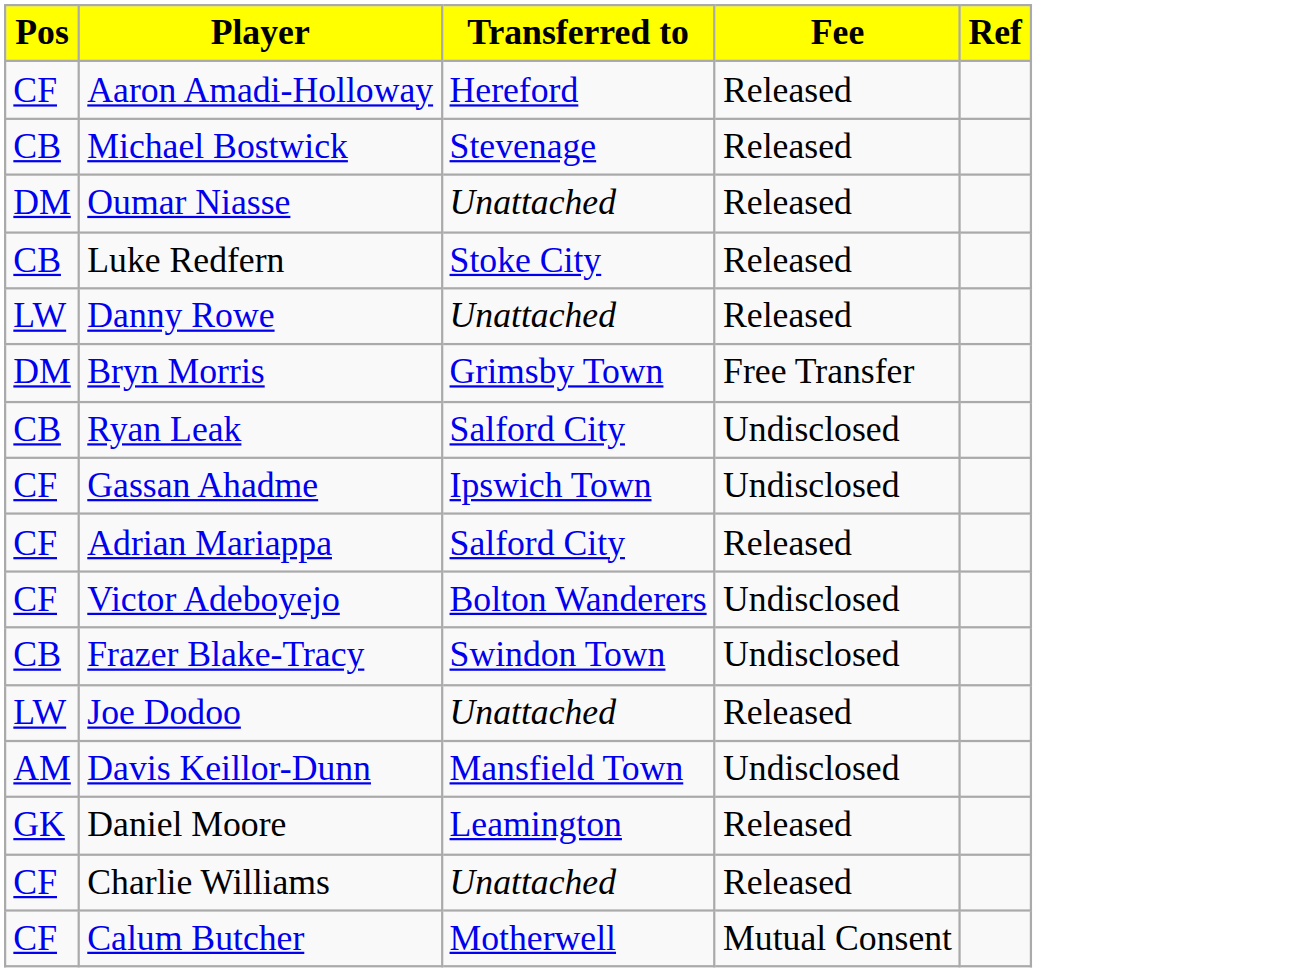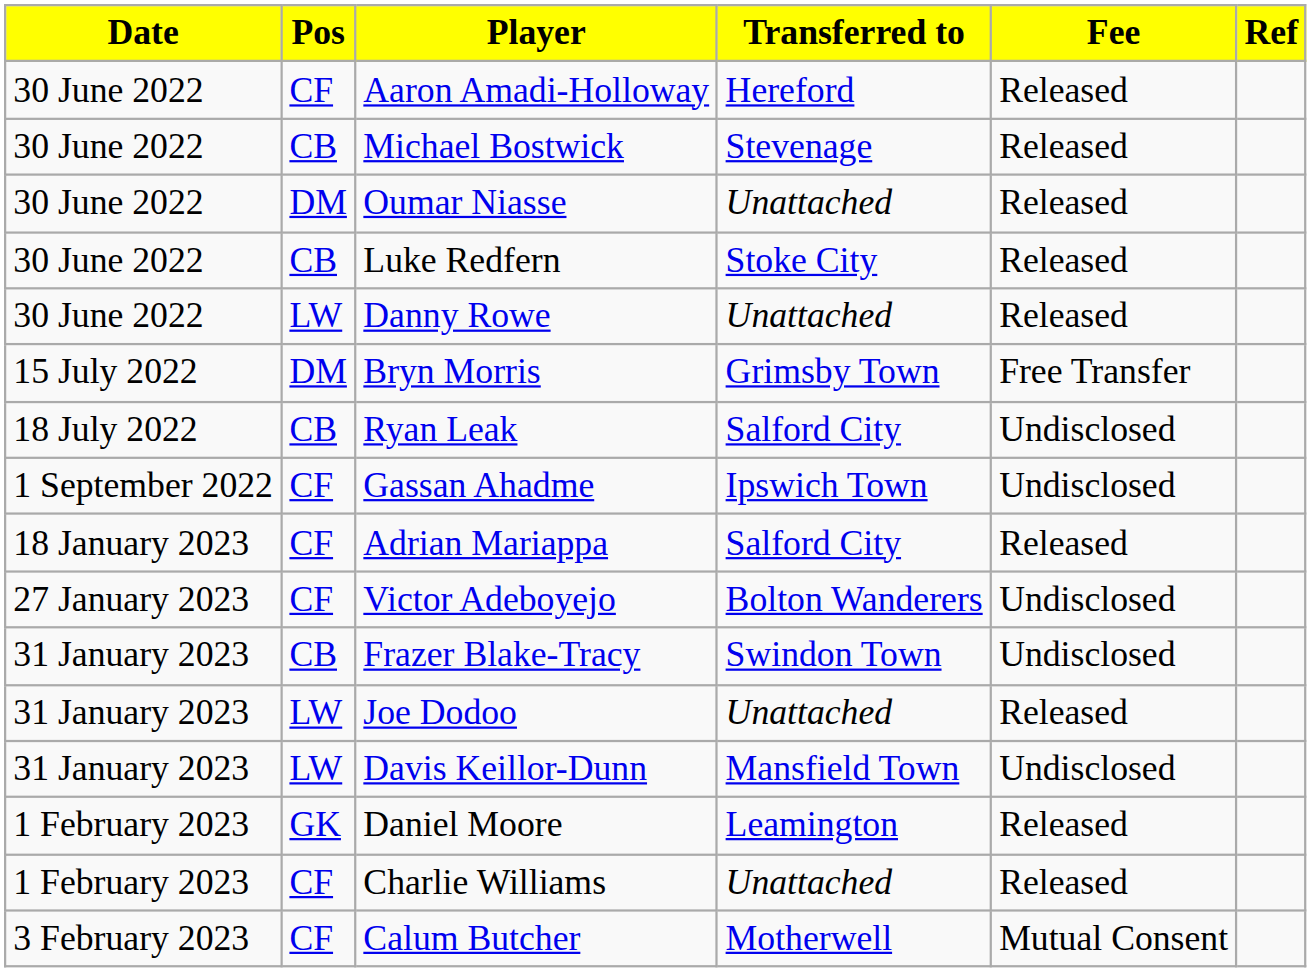+ column: Date | 30 June 2022 | 30 June 2022 | 30 June 2022 | 30 June 2022 | 30 June 2022 | 15 July 2022 | 18 July 2022 | 1 September 2022 | 18 January 2023 | 27 January 2023 | 31 January 2023 | 31 January 2023 | 31 January 2023 | 1 February 2023 | 1 February 2023 | 3 February 2023
Davis Keillor-Dunn | Pos: AM -> LW
